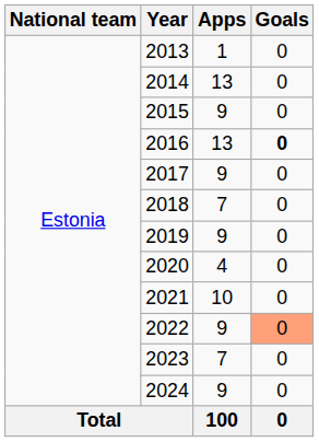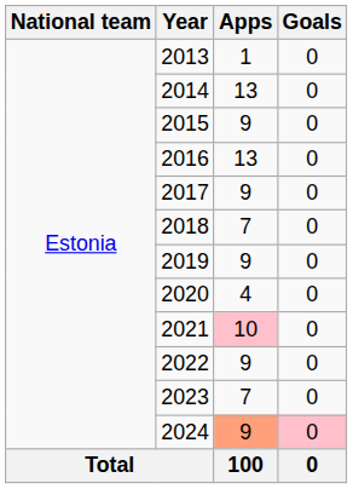2016 | Goals: bold -> normal
2021 | Apps: no background -> pink background
2022 | Goals: lightsalmon background -> no background
2024 | Apps: no background -> lightsalmon background
2024 | Goals: no background -> pink background
